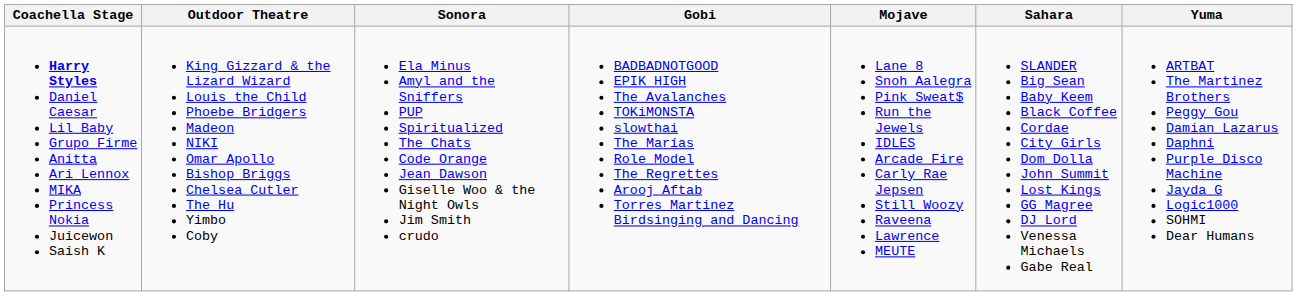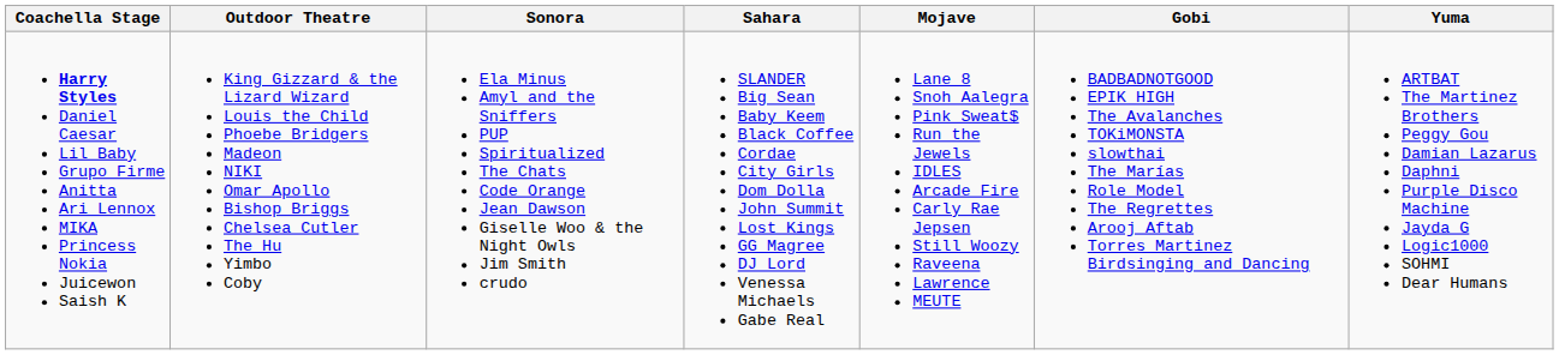columns swapped: Gobi <-> Sahara
